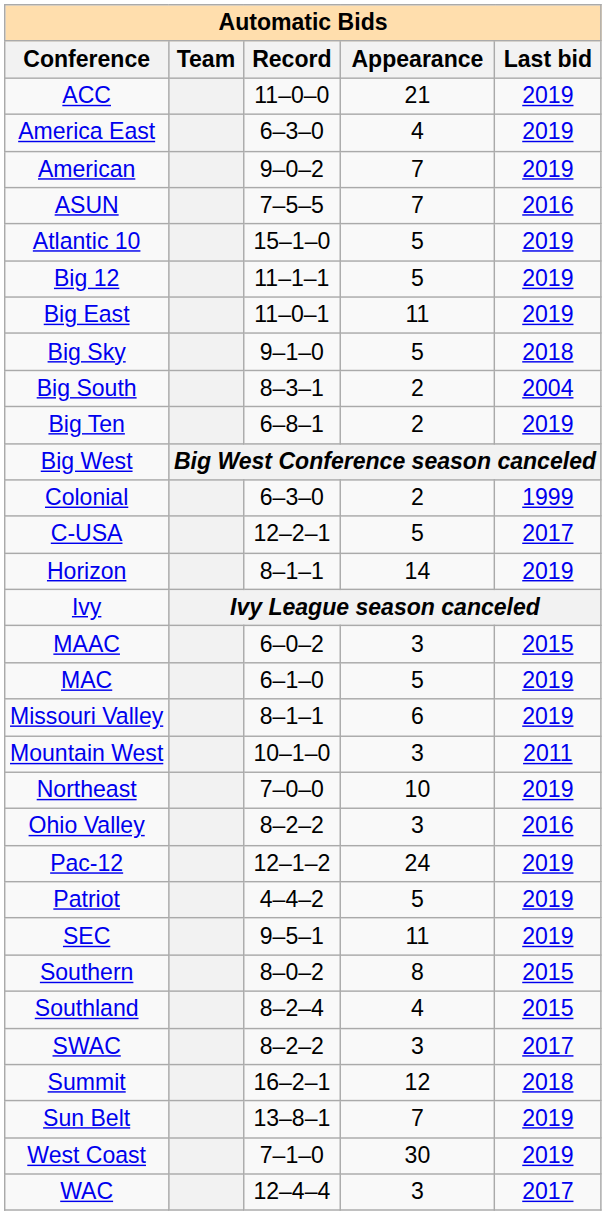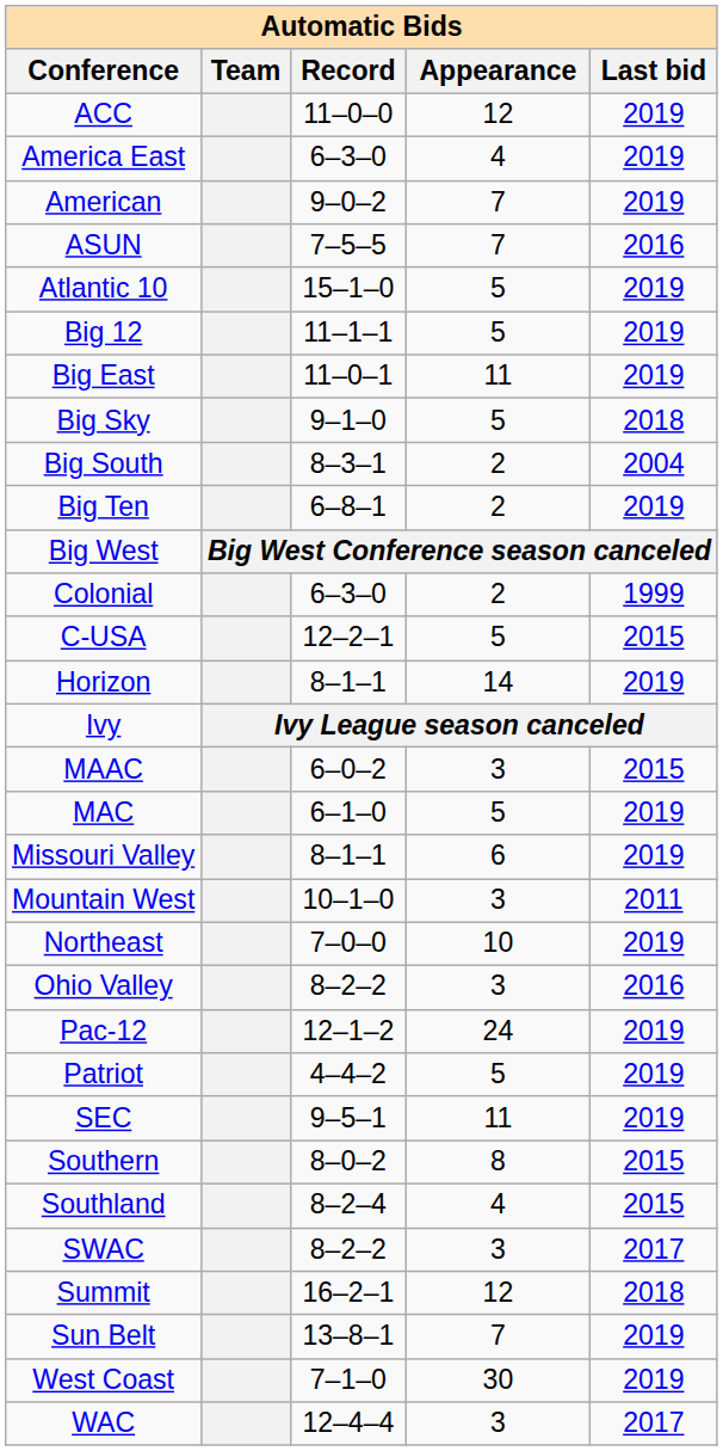ACC | Appearance: 21 -> 12
C-USA | Last bid: 2017 -> 2015
